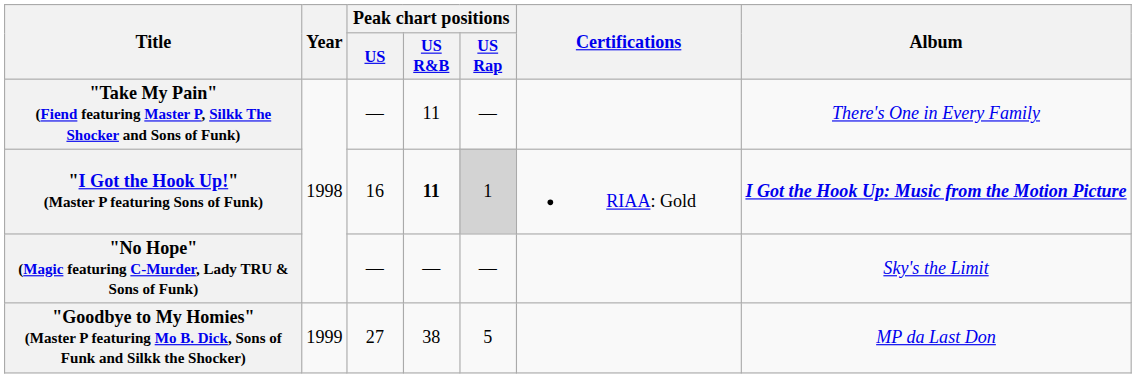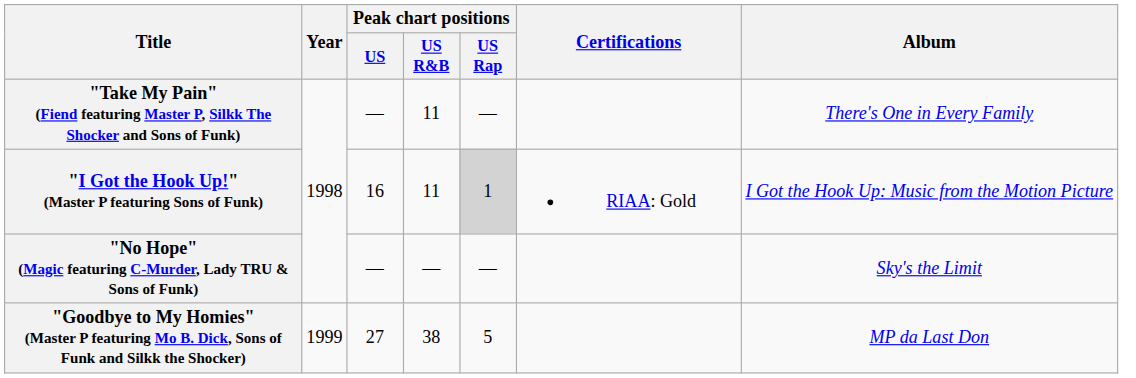"I Got the Hook Up!" (Master P featuring Sons of Funk) | Peak chart positions / US R&B: bold -> normal
"I Got the Hook Up!" (Master P featuring Sons of Funk) | Album: bold -> normal
